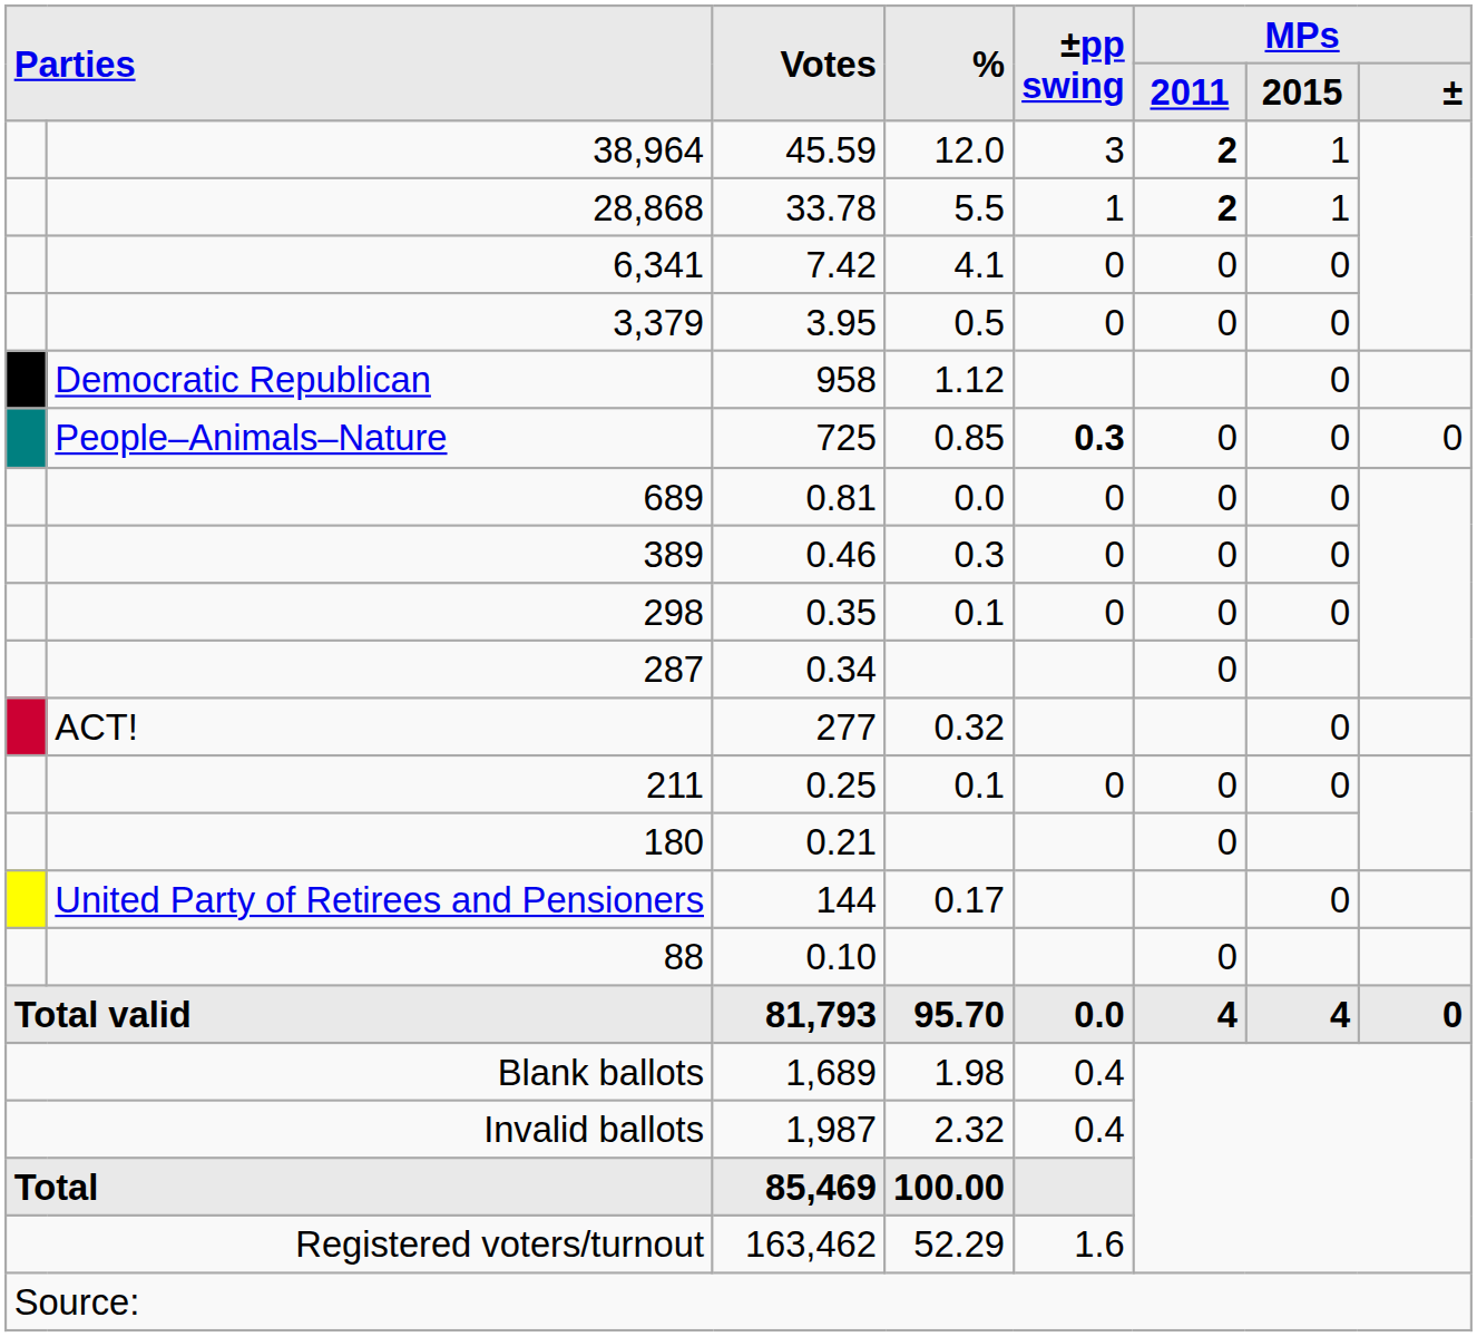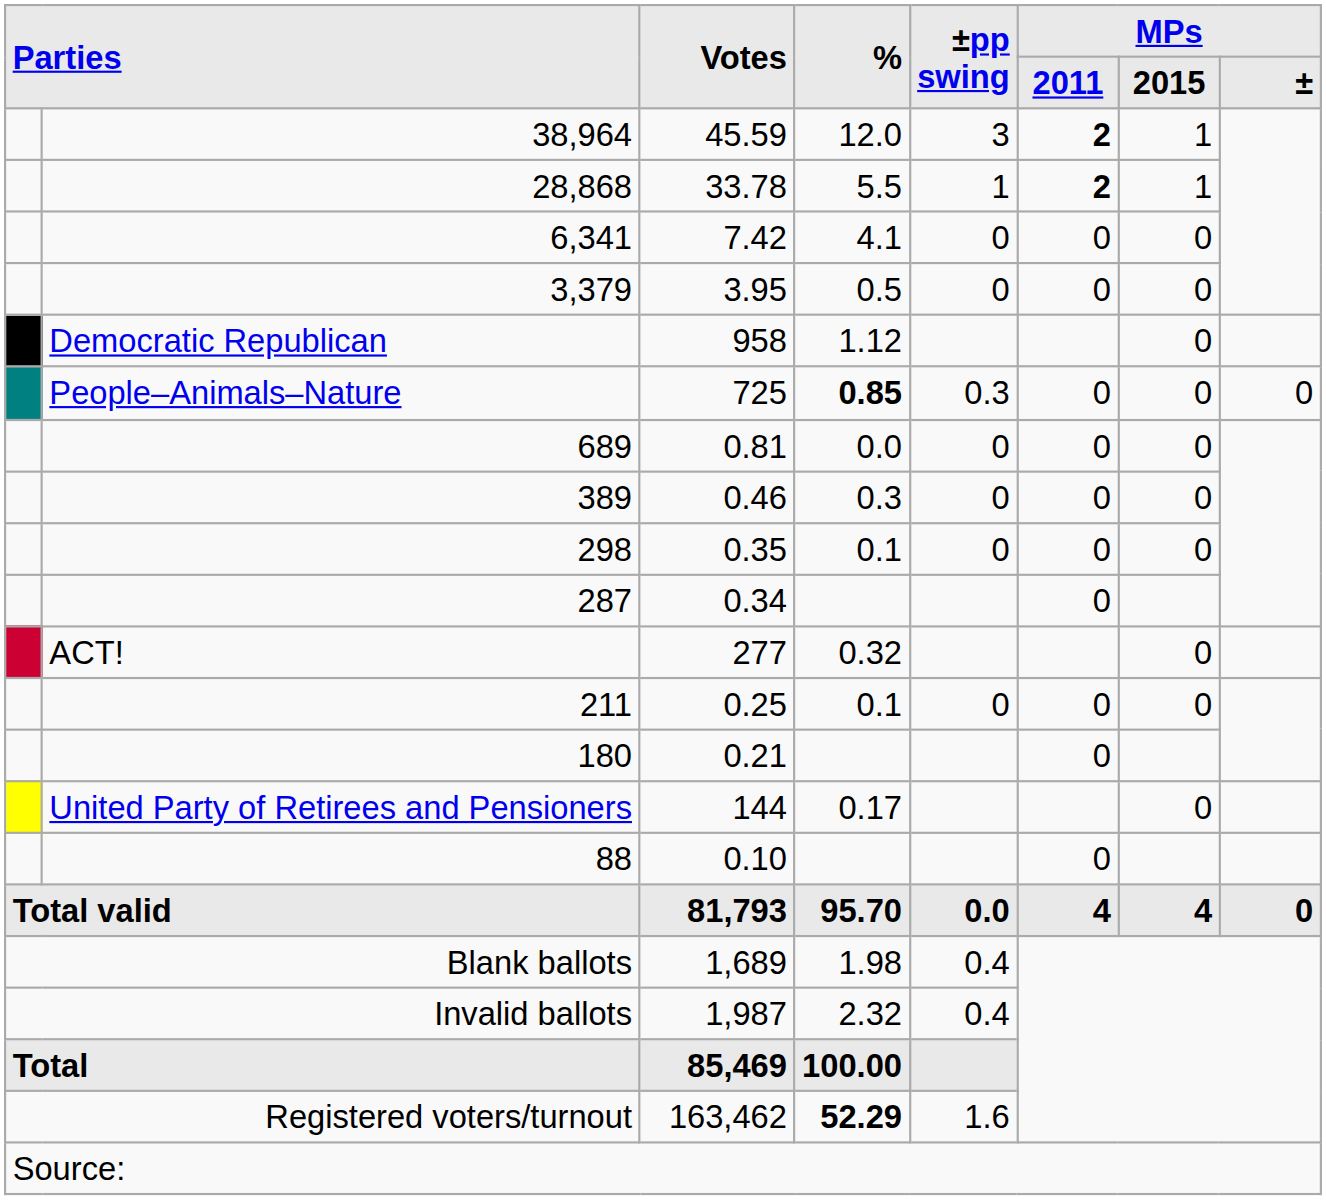People–Animals–Nature | %: normal -> bold
People–Animals–Nature | ±pp swing: bold -> normal
Registered voters/turnout | %: normal -> bold
